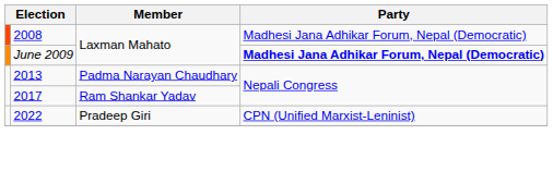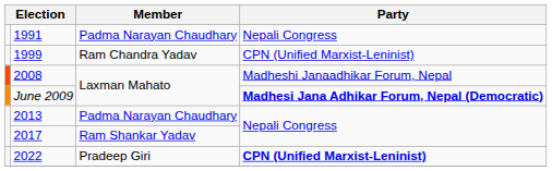+ row: 1991 | Padma Narayan Chaudhary | Nepali Congress
+ row: 1999 | Ram Chandra Yadav | CPN (Unified Marxist-Leninist)
2008 | Party: Madhesi Jana Adhikar Forum, Nepal (Democratic) -> Madheshi Janaadhikar Forum, Nepal
2022 | Party: normal -> bold
